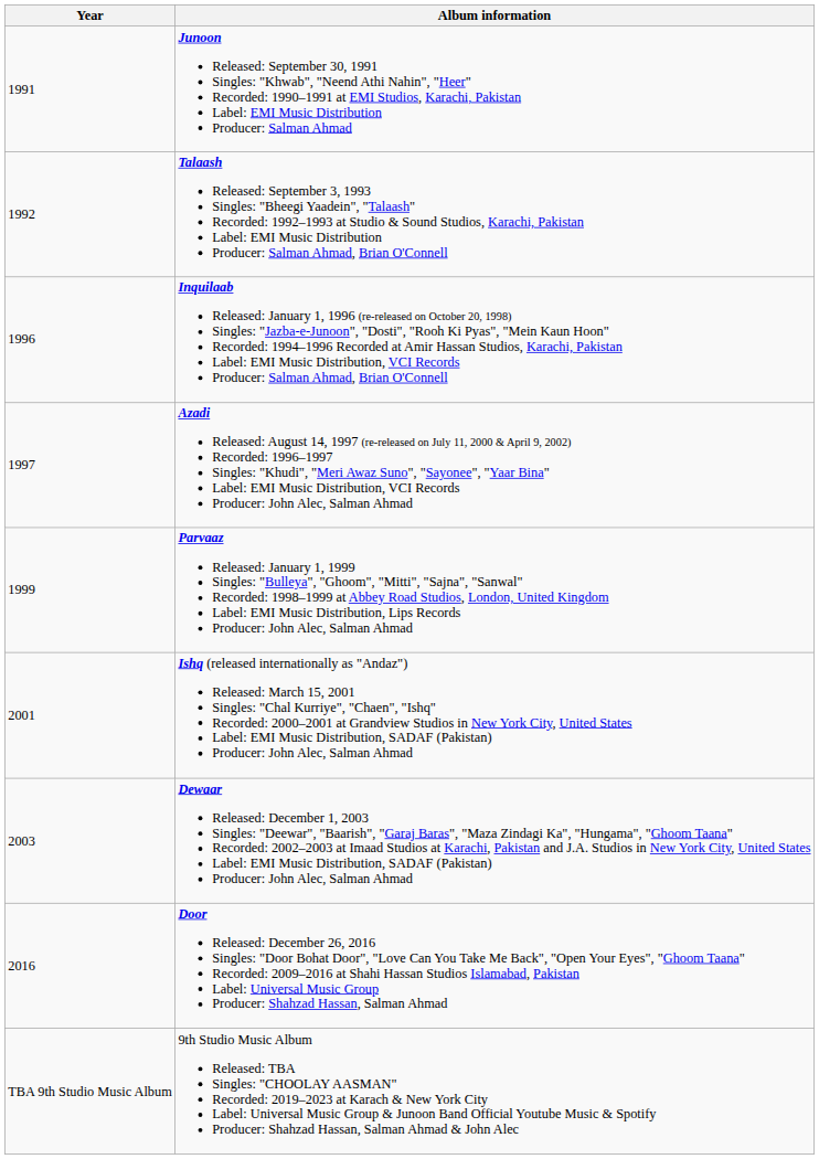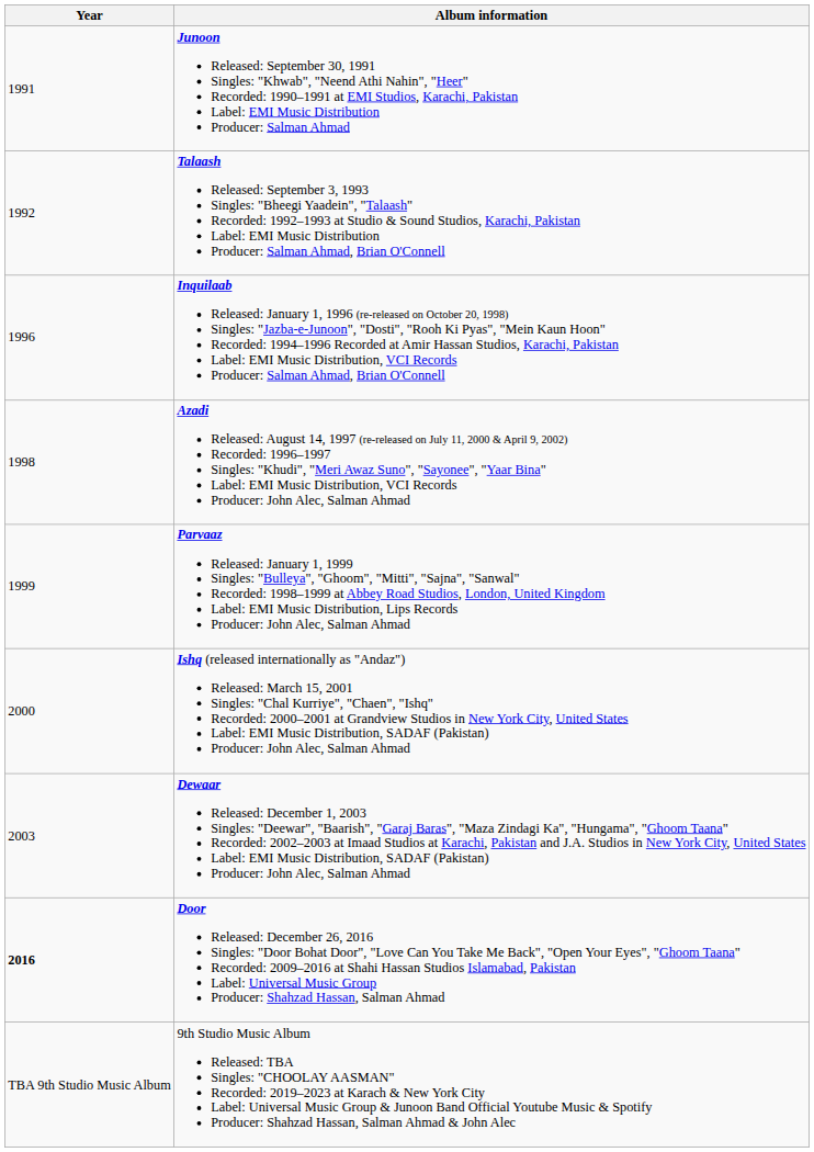row 5 | Year: 1997 -> 1998
row 7 | Year: 2001 -> 2000
row 9 | Year: normal -> bold
